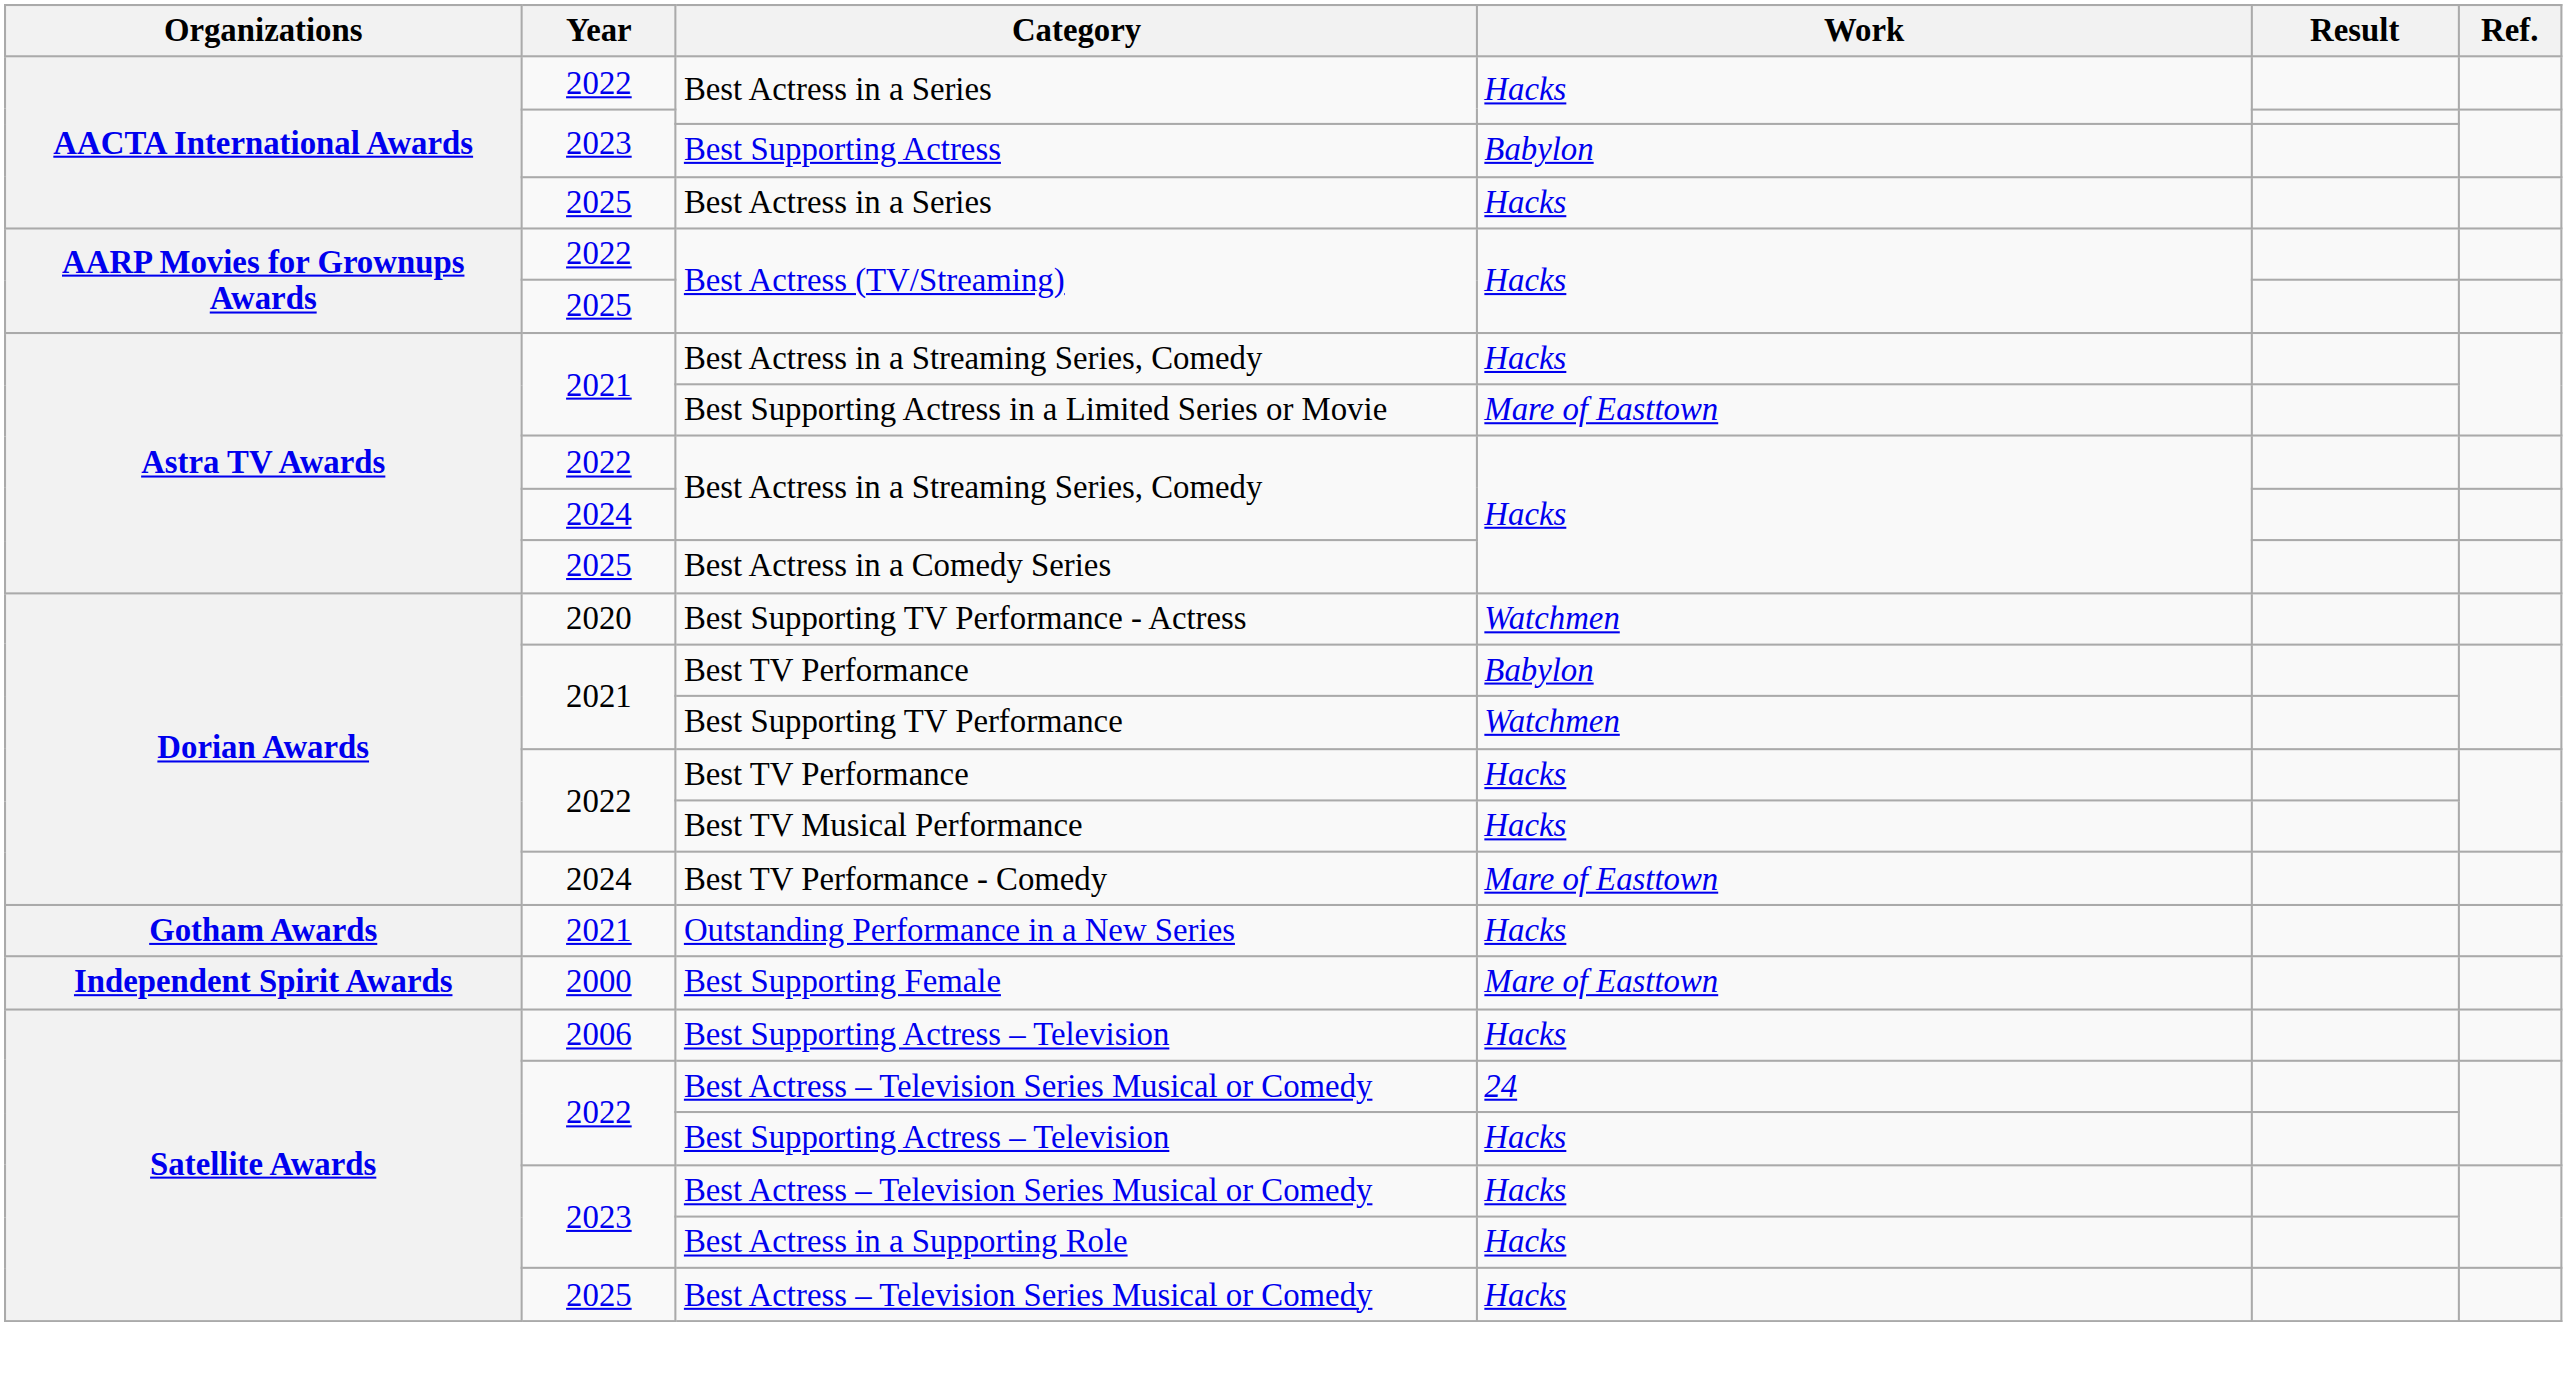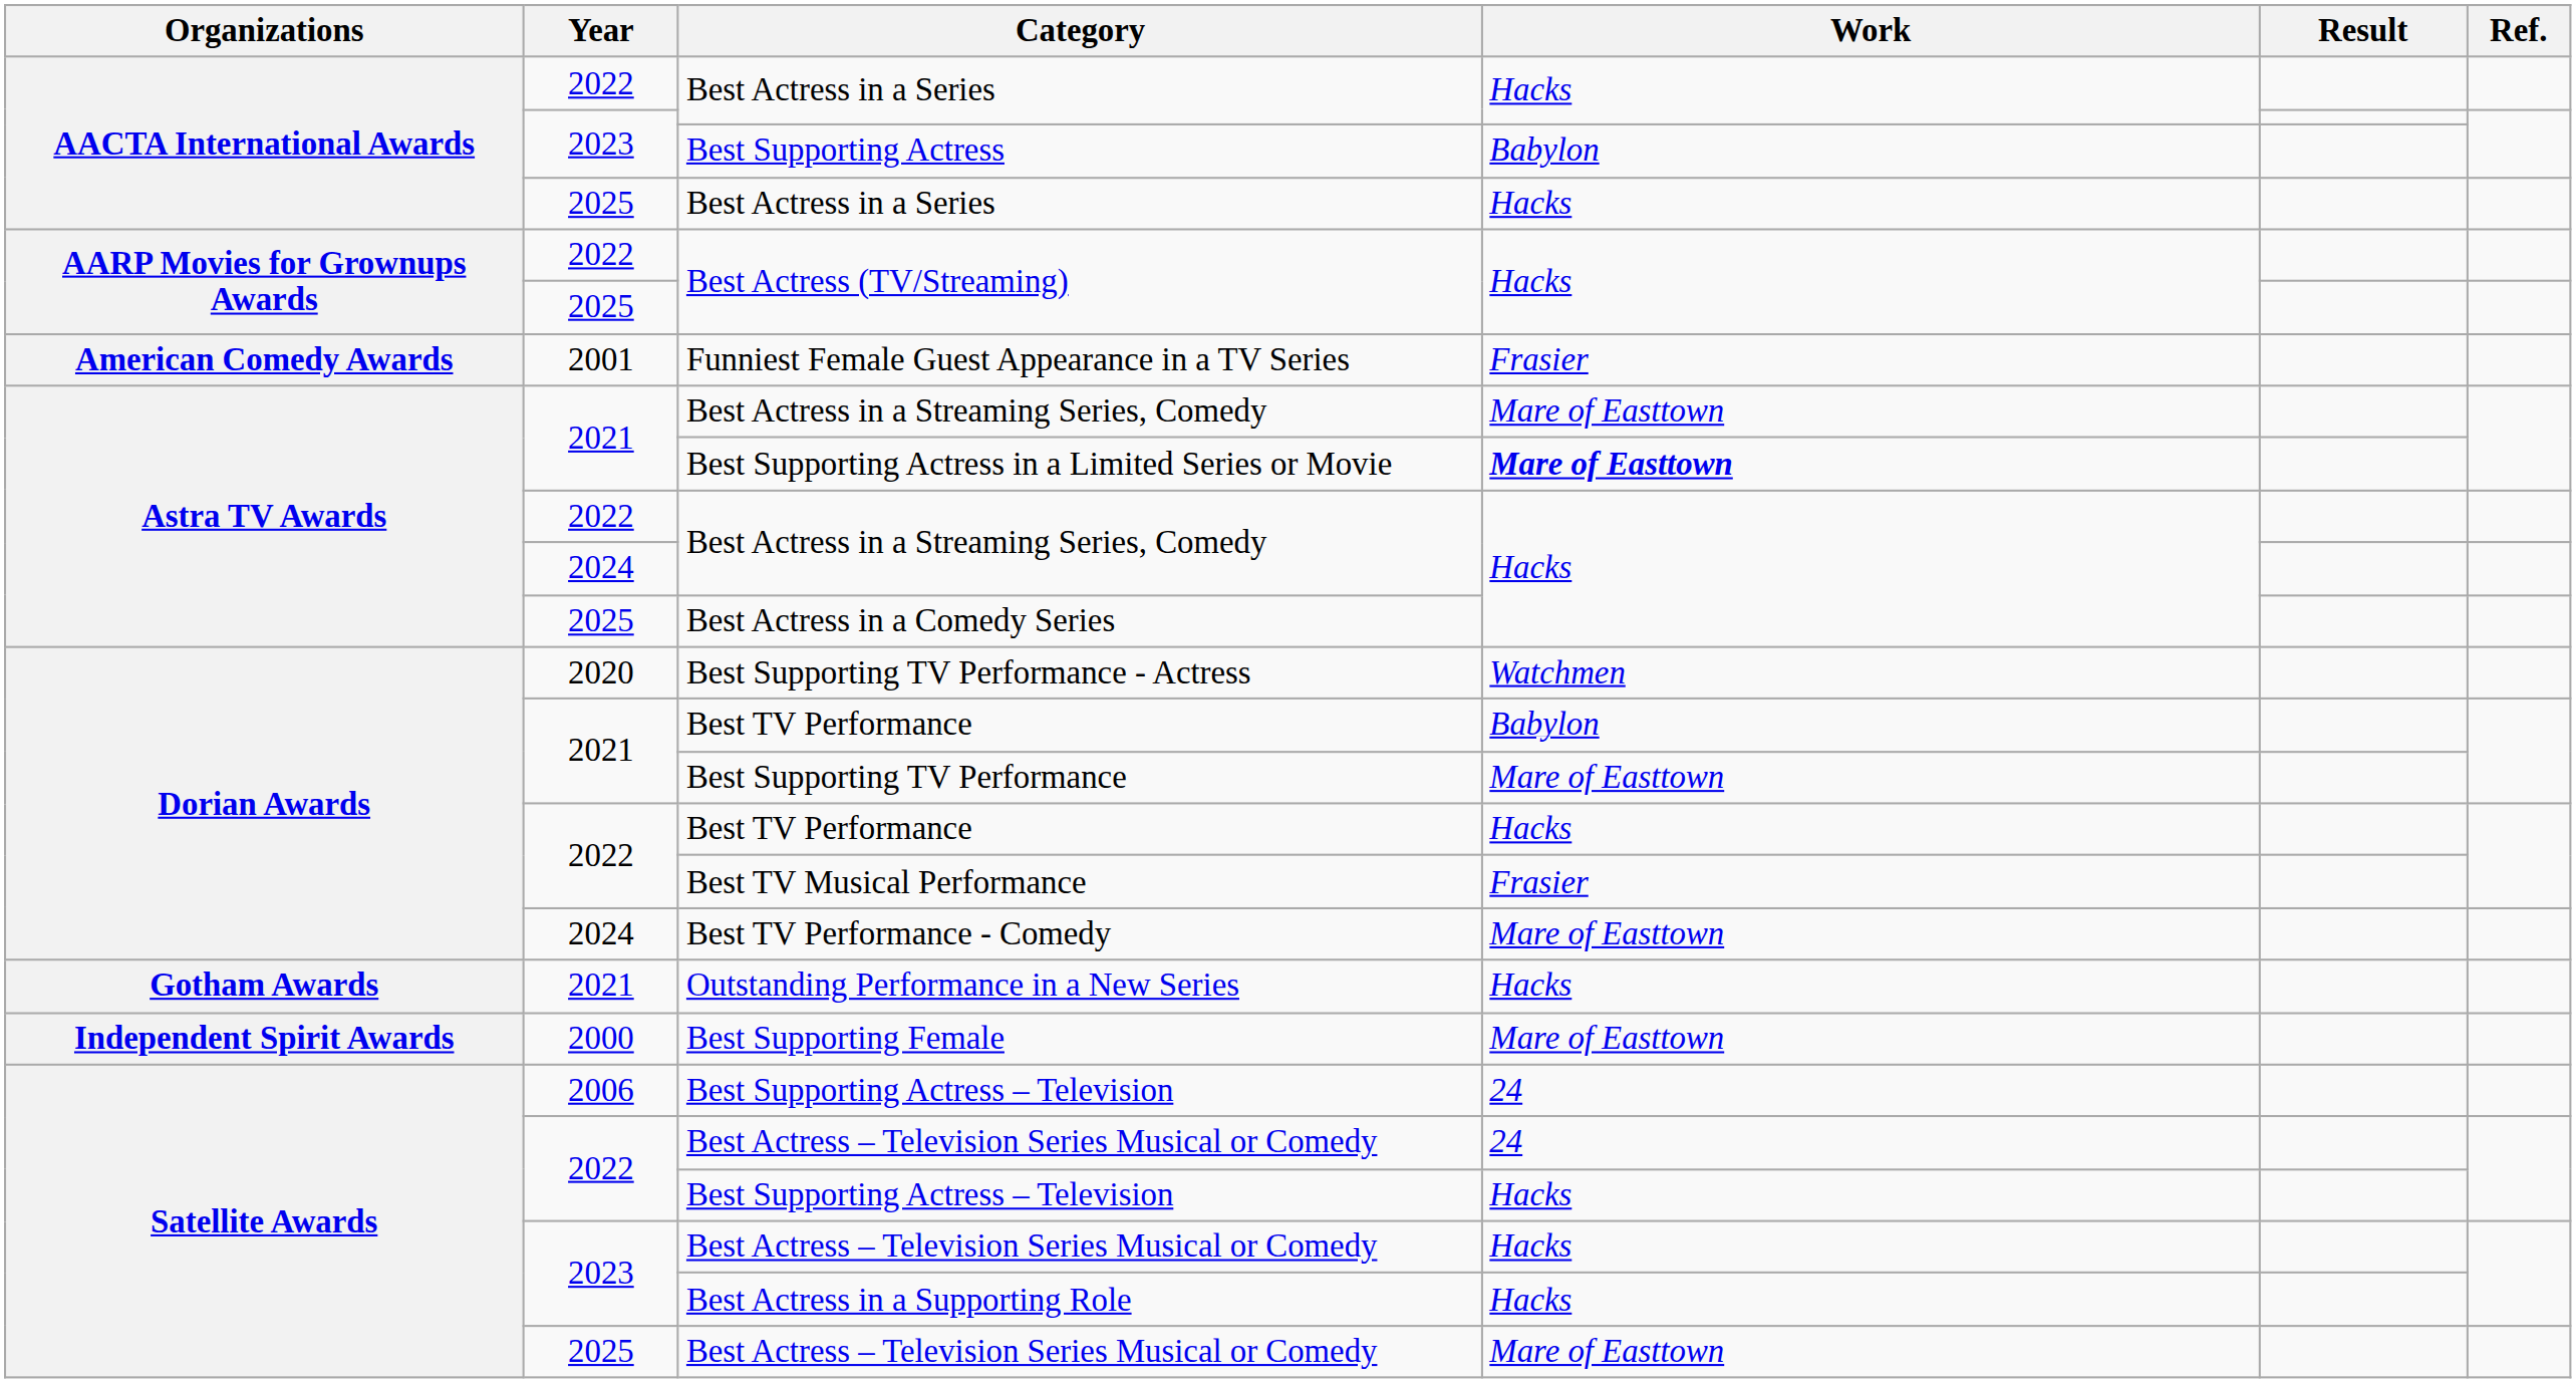+ row: American Comedy Awards | 2001 | Funniest Female Guest Appearance in a TV Series | Frasier
2021 / Best Actress in a Streaming Series, Comedy | Work: Hacks -> Mare of Easttown
Best Supporting Actress in a Limited Series or Movie | Work: normal -> bold
Best Supporting TV Performance | Work: Watchmen -> Mare of Easttown
Best TV Musical Performance | Work: Hacks -> Frasier
2006 / Best Supporting Actress – Television | Work: Hacks -> 24
2025 / Best Actress – Television Series Musical or Comedy | Work: Hacks -> Mare of Easttown
